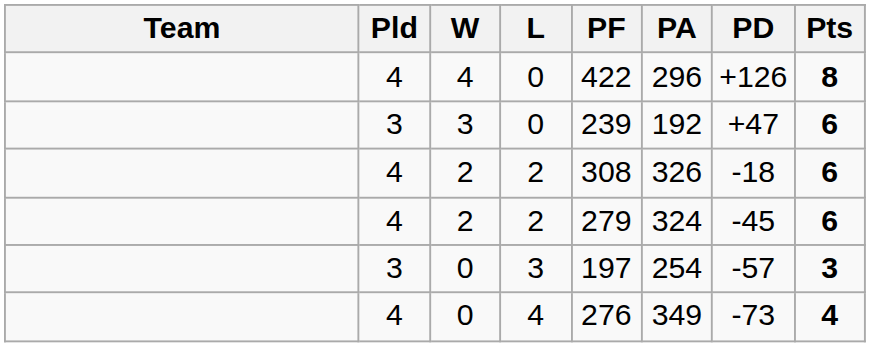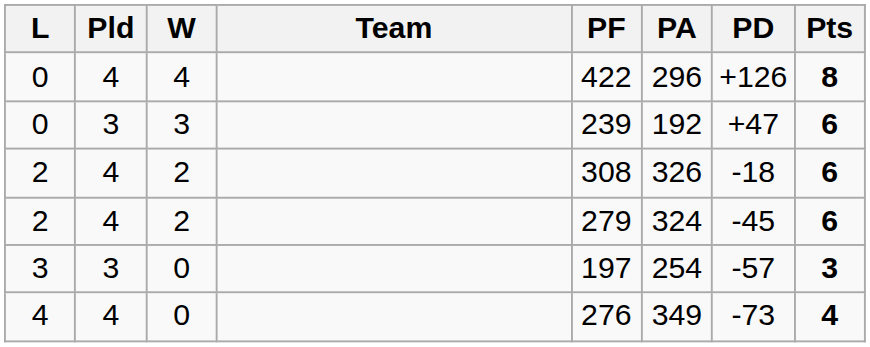columns swapped: Team <-> L
